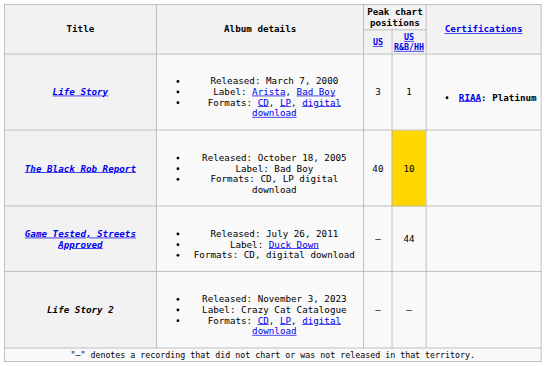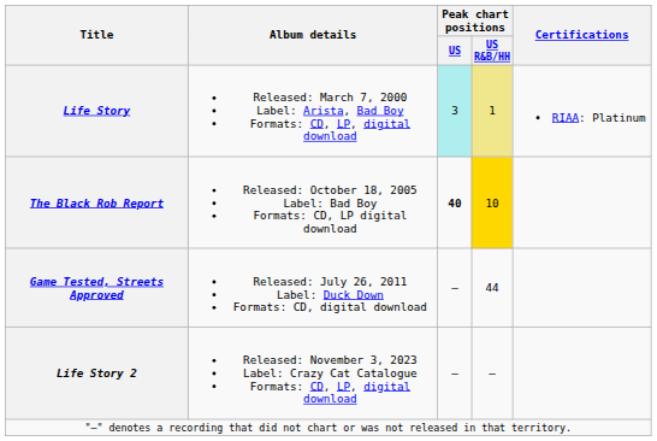Life Story | Peak chart positions / US: no background -> paleturquoise background
Life Story | Peak chart positions / US R&B/HH: no background -> khaki background
Life Story | Certifications: bold -> normal
The Black Rob Report | Peak chart positions / US: normal -> bold
